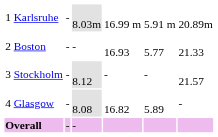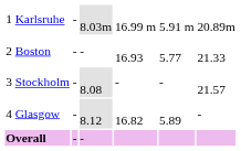Stockholm | column 4: 8.12 -> 8.08
Glasgow | column 4: 8.08 -> 8.12
